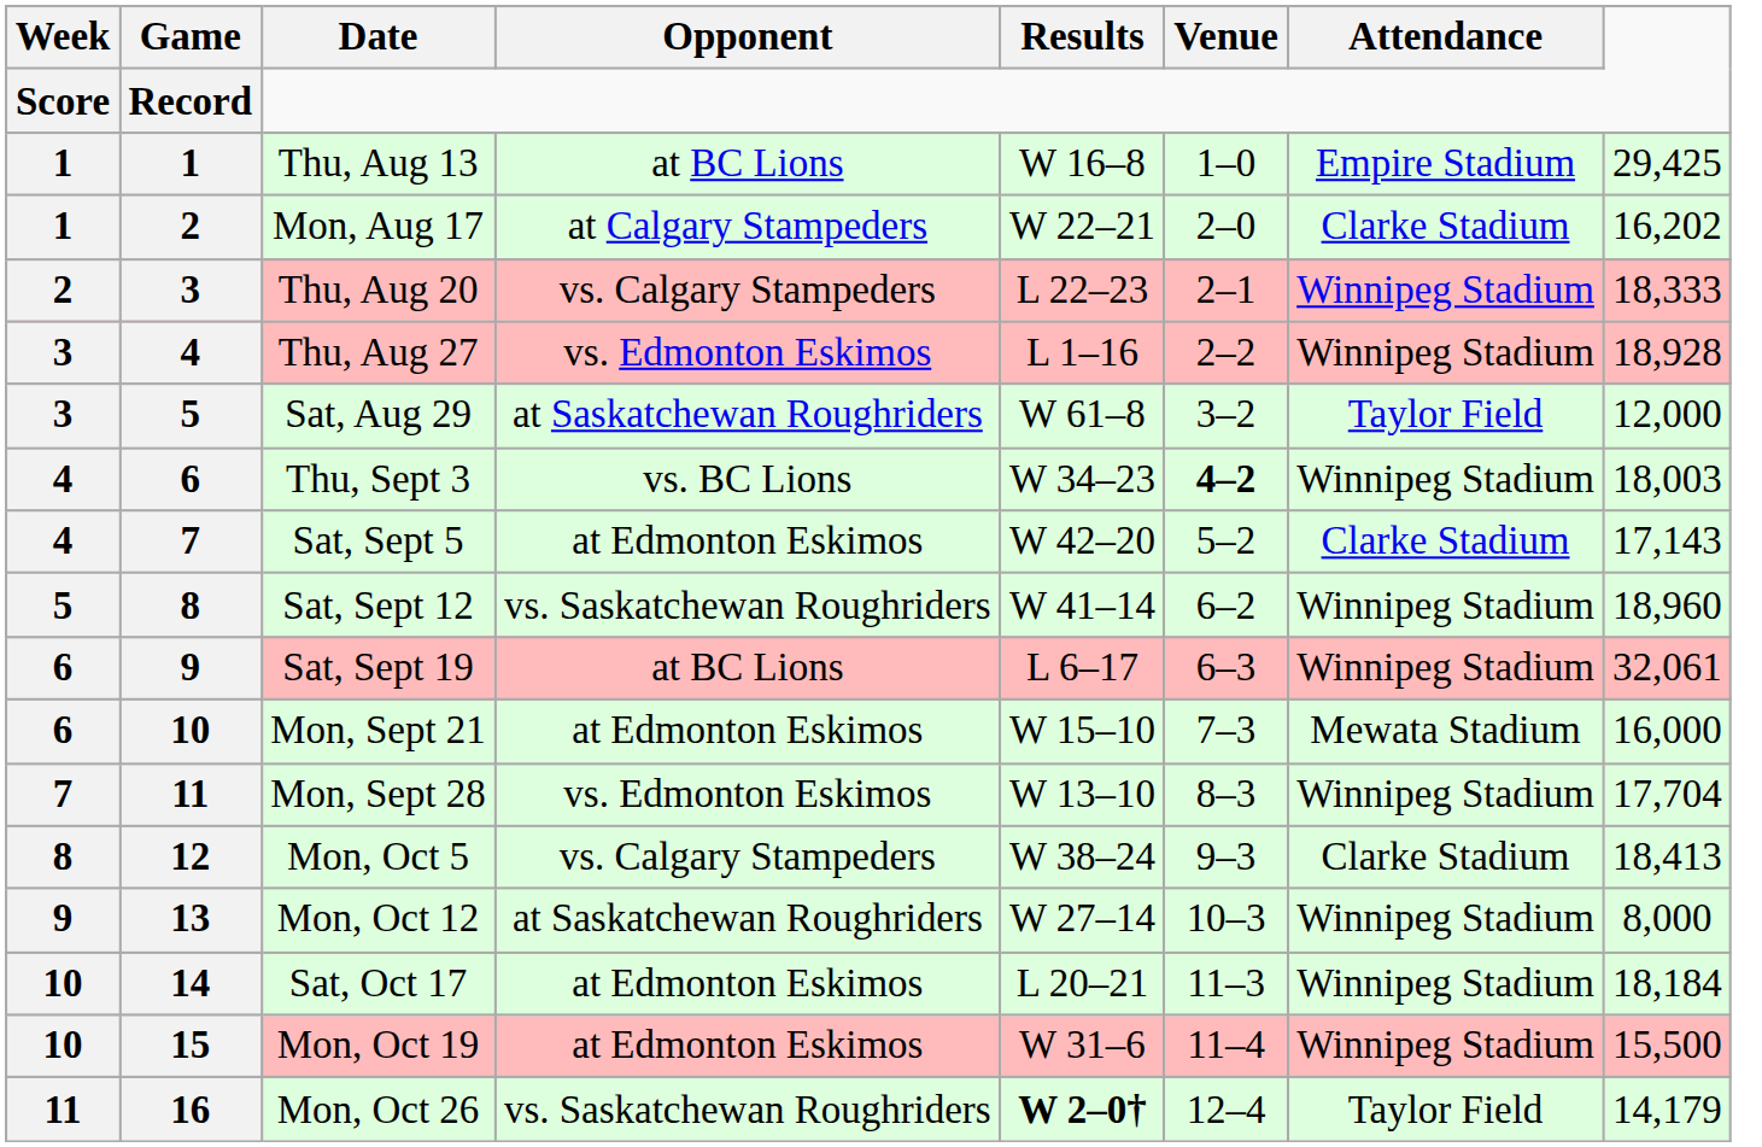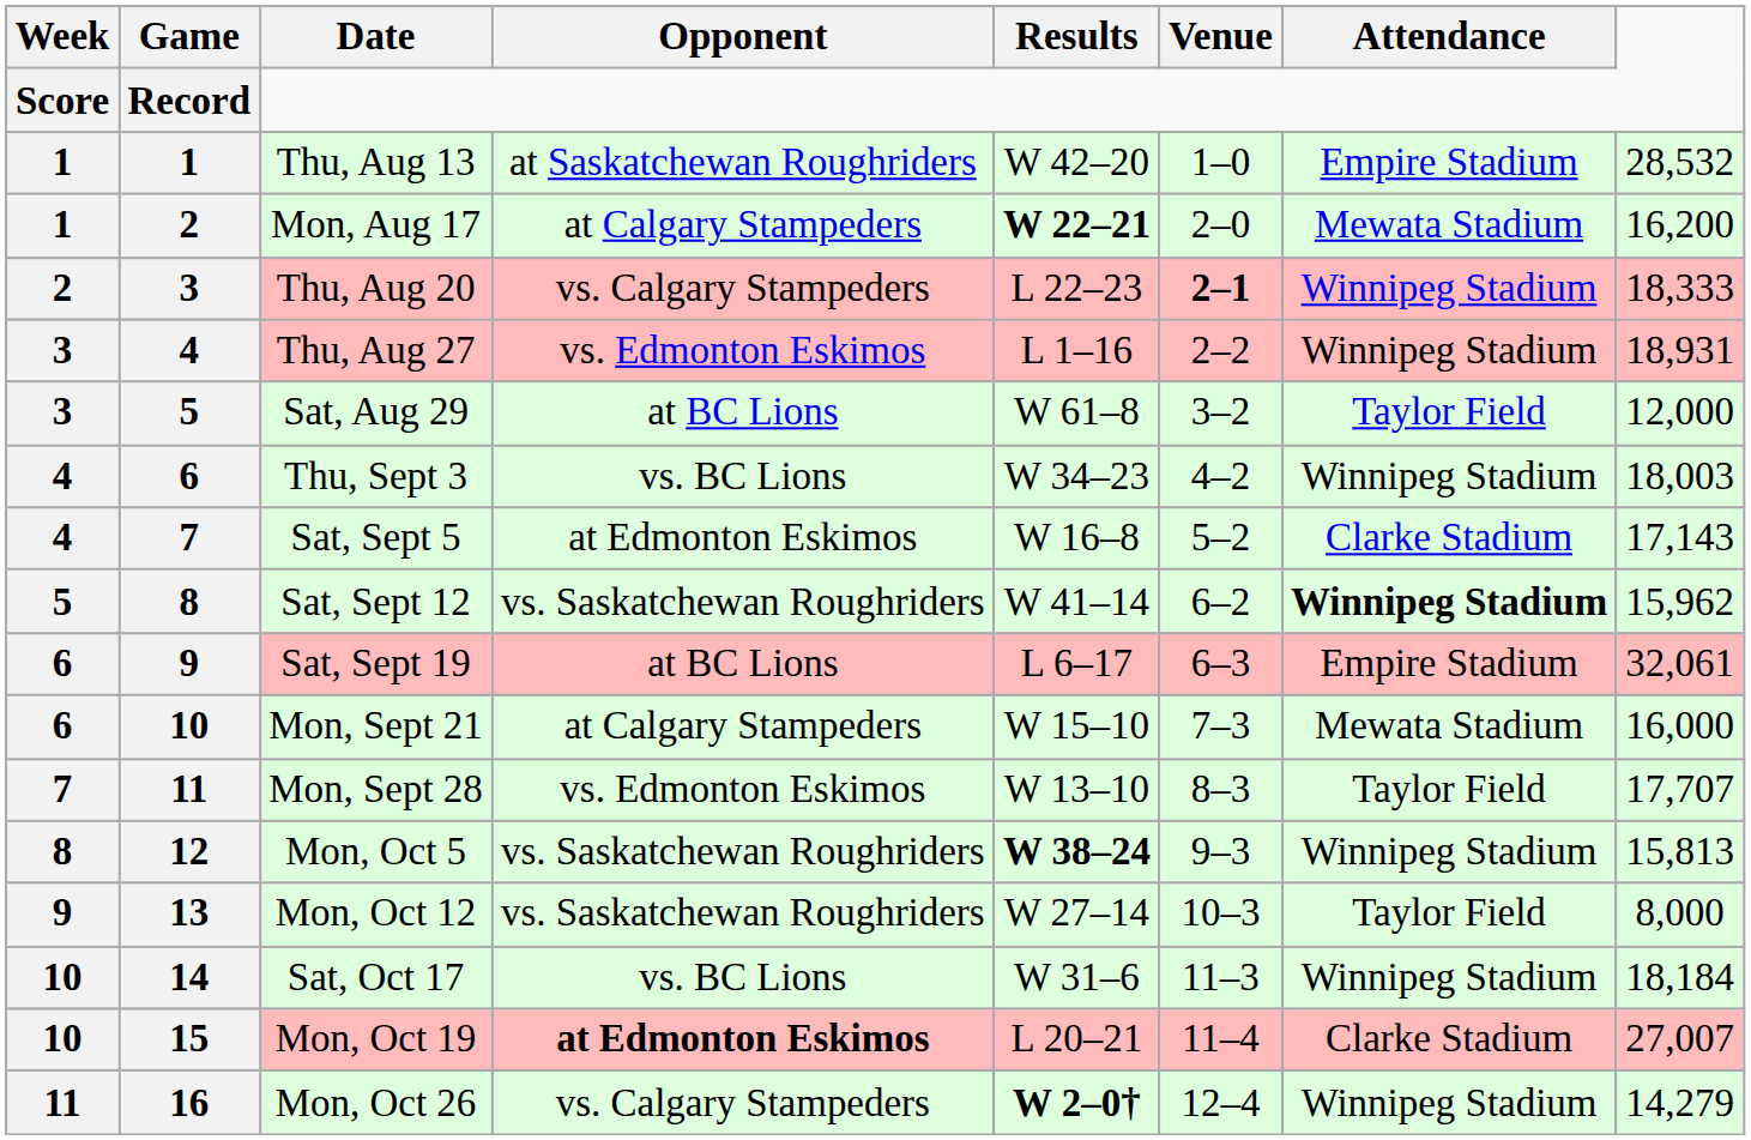Thu, Aug 13 | Opponent: at BC Lions -> at Saskatchewan Roughriders
Thu, Aug 13 | Results: W 16–8 -> W 42–20
Thu, Aug 13 | column 8: 29,425 -> 28,532
Mon, Aug 17 | Results: normal -> bold
Mon, Aug 17 | Attendance: Clarke Stadium -> Mewata Stadium
Mon, Aug 17 | column 8: 16,202 -> 16,200
Thu, Aug 20 | Venue: normal -> bold
Thu, Aug 27 | column 8: 18,928 -> 18,931
Sat, Aug 29 | Opponent: at Saskatchewan Roughriders -> at BC Lions
Thu, Sept 3 | Venue: bold -> normal
Sat, Sept 5 | Results: W 42–20 -> W 16–8
Sat, Sept 12 | Attendance: normal -> bold
Sat, Sept 12 | column 8: 18,960 -> 15,962
Sat, Sept 19 | Attendance: Winnipeg Stadium -> Empire Stadium
Mon, Sept 21 | Opponent: at Edmonton Eskimos -> at Calgary Stampeders
Mon, Sept 28 | Attendance: Winnipeg Stadium -> Taylor Field
Mon, Sept 28 | column 8: 17,704 -> 17,707
Mon, Oct 5 | Opponent: vs. Calgary Stampeders -> vs. Saskatchewan Roughriders
Mon, Oct 5 | Results: normal -> bold
Mon, Oct 5 | Attendance: Clarke Stadium -> Winnipeg Stadium
Mon, Oct 5 | column 8: 18,413 -> 15,813
Mon, Oct 12 | Opponent: at Saskatchewan Roughriders -> vs. Saskatchewan Roughriders
Mon, Oct 12 | Attendance: Winnipeg Stadium -> Taylor Field
Sat, Oct 17 | Opponent: at Edmonton Eskimos -> vs. BC Lions
Sat, Oct 17 | Results: L 20–21 -> W 31–6
Mon, Oct 19 | Opponent: normal -> bold
Mon, Oct 19 | Results: W 31–6 -> L 20–21
Mon, Oct 19 | Attendance: Winnipeg Stadium -> Clarke Stadium
Mon, Oct 19 | column 8: 15,500 -> 27,007
Mon, Oct 26 | Opponent: vs. Saskatchewan Roughriders -> vs. Calgary Stampeders
Mon, Oct 26 | Attendance: Taylor Field -> Winnipeg Stadium
Mon, Oct 26 | column 8: 14,179 -> 14,279
